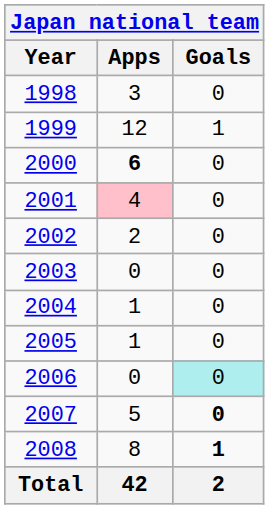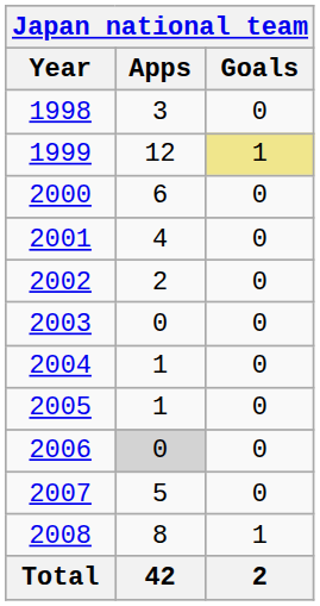1999 | Goals: no background -> khaki background
2000 | Apps: bold -> normal
2001 | Apps: pink background -> no background
2006 | Apps: no background -> lightgrey background
2006 | Goals: paleturquoise background -> no background
2007 | Goals: bold -> normal
2008 | Goals: bold -> normal
